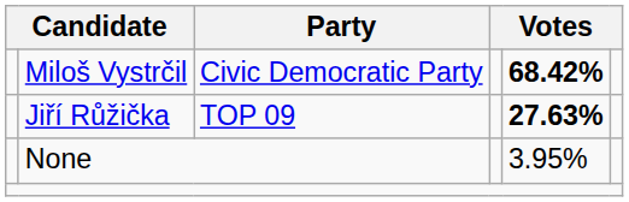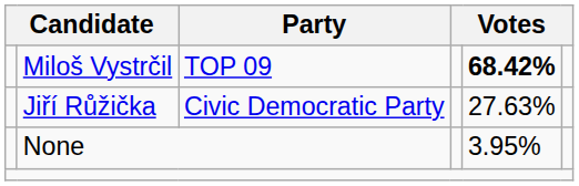Miloš Vystrčil | Party: Civic Democratic Party -> TOP 09
Jiří Růžička | Party: TOP 09 -> Civic Democratic Party
Jiří Růžička | column 5: bold -> normal
